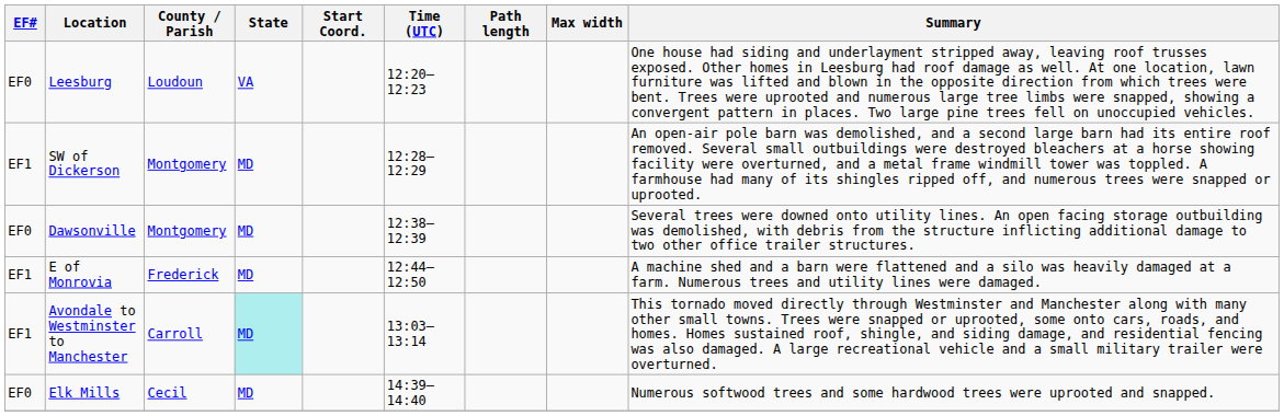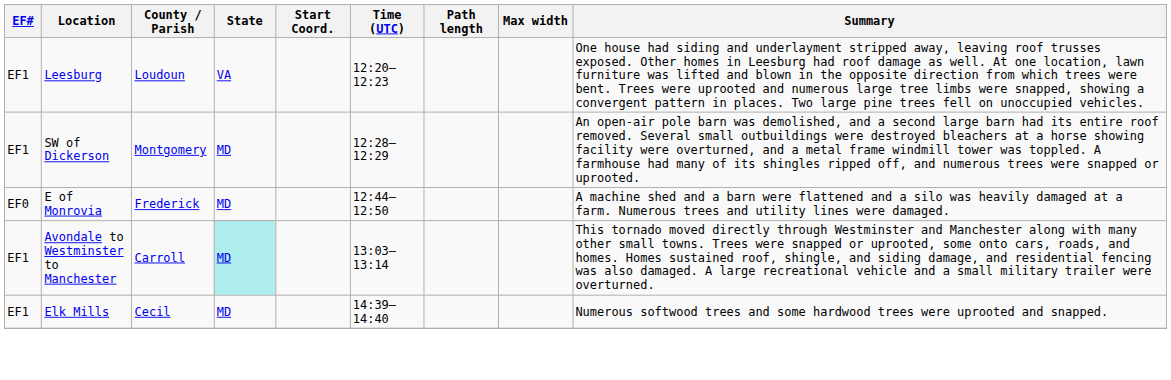Leesburg | EF#: EF0 -> EF1
- row: EF0 | Dawsonville | Montgomery | MD | 12:38–12:39 | Several trees were downed onto utility lines. An open facing storage outbuilding was demolished, with debris from the structure inflicting additional damage to two other office trailer structures.
E of Monrovia | EF#: EF1 -> EF0
Elk Mills | EF#: EF0 -> EF1
